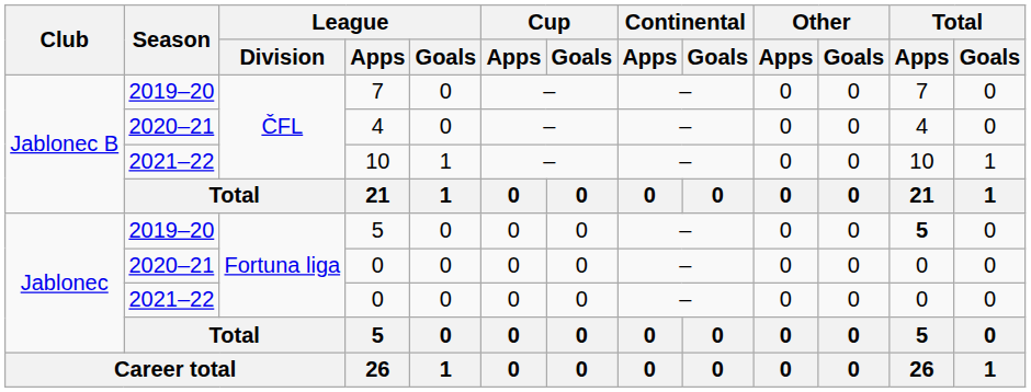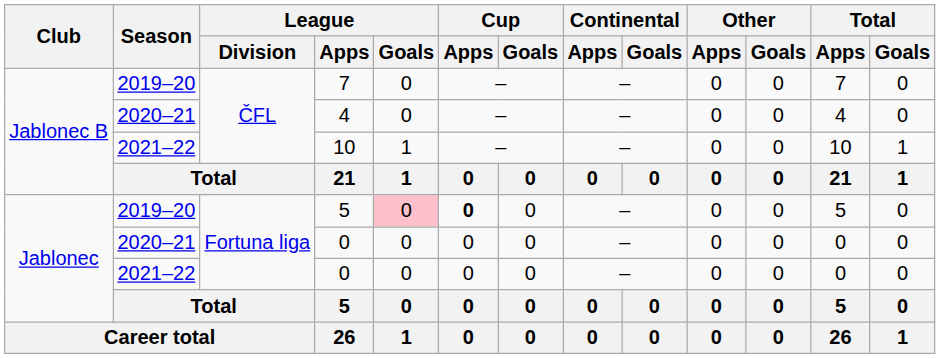2019–20 / 5 | League / Goals: no background -> pink background
2019–20 / 5 | Cup / Apps: normal -> bold
2019–20 / 5 | Total / Apps: bold -> normal
